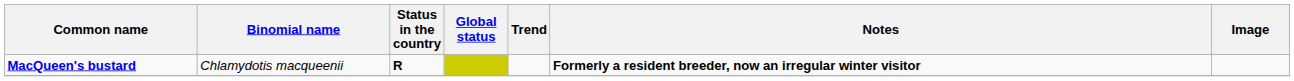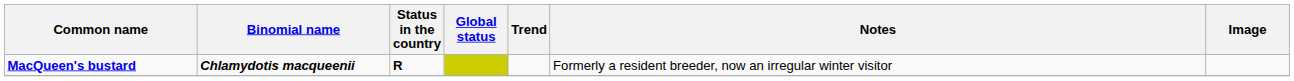MacQueen's bustard | Binomial name: normal -> bold
MacQueen's bustard | Notes: bold -> normal
